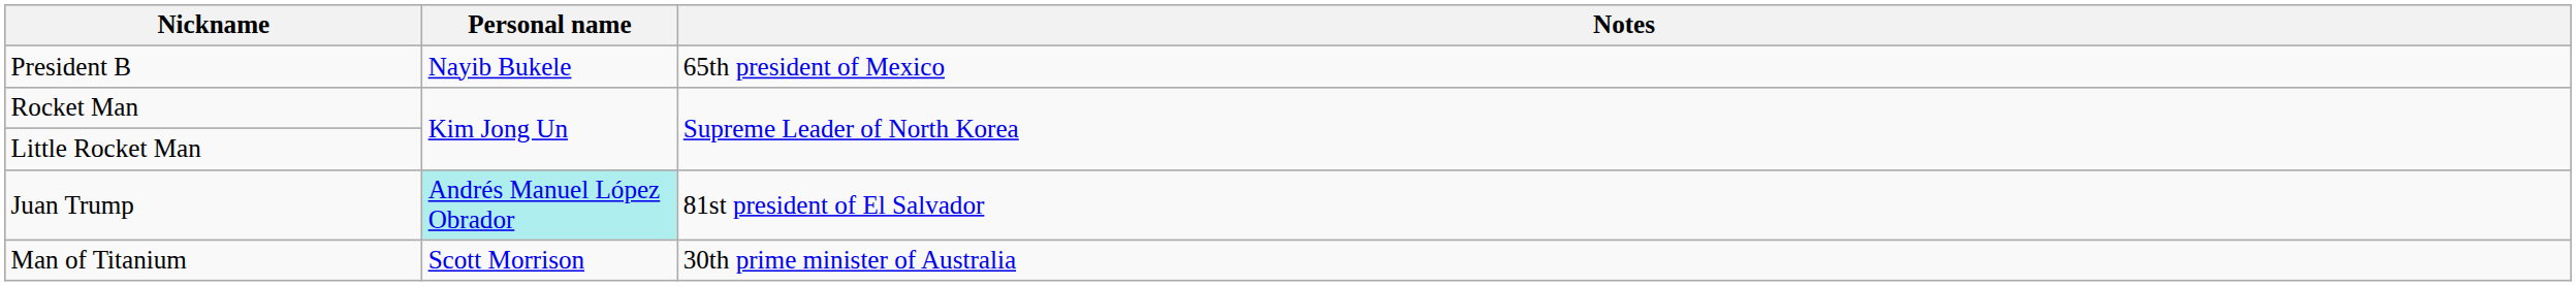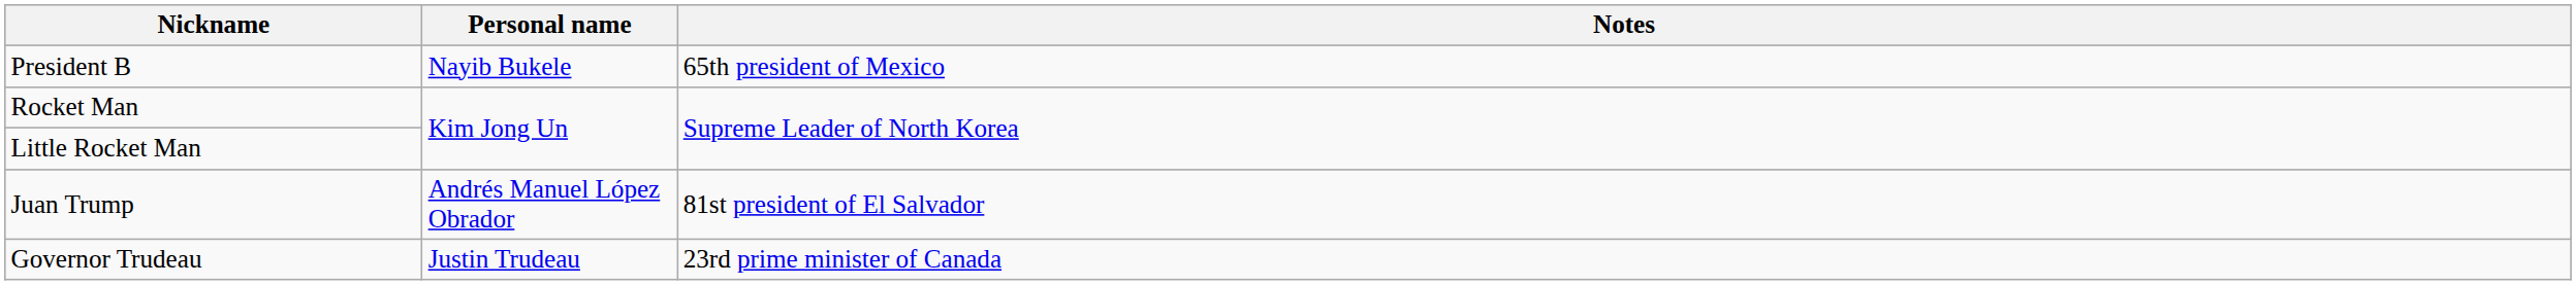Juan Trump | Personal name: paleturquoise background -> no background
+ row: Governor Trudeau | Justin Trudeau | 23rd prime minister of Canada
- row: Man of Titanium | Scott Morrison | 30th prime minister of Australia
